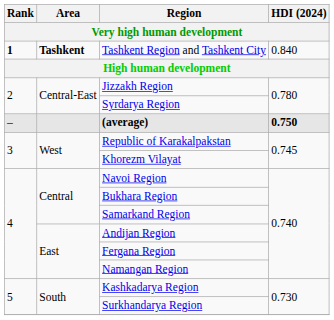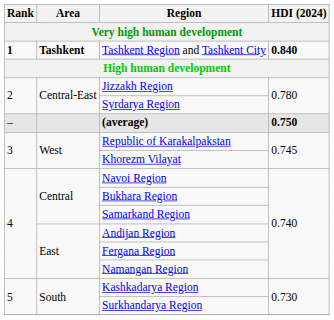Tashkent Region and Tashkent City | HDI (2024): normal -> bold
